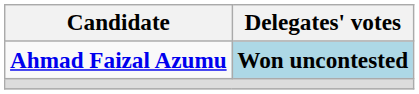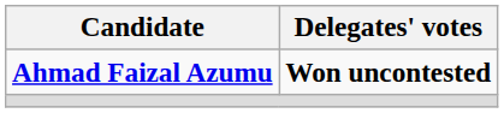Ahmad Faizal Azumu | Delegates' votes: lightblue background -> no background
